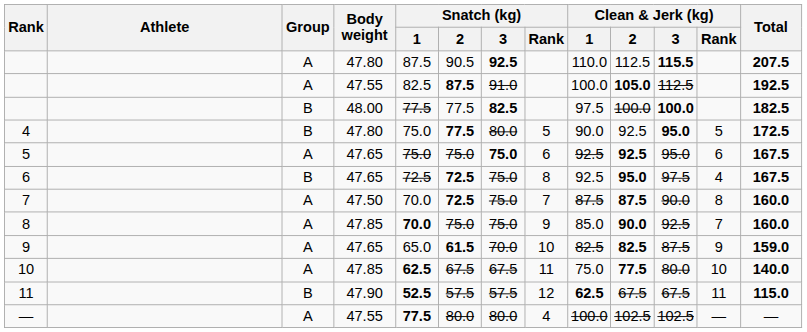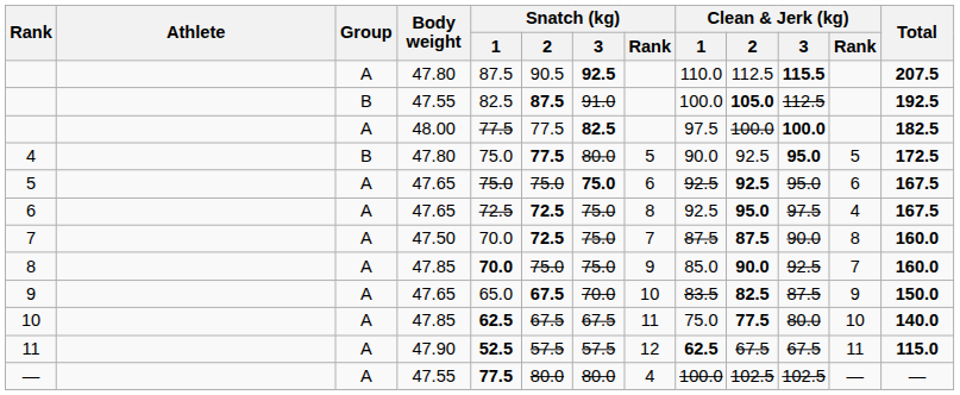row 4 | Group: A -> B
row 5 | Group: B -> A
row 8 | Group: B -> A
row 11 | Snatch (kg) / 2: 61.5 -> 67.5
row 11 | Clean & Jerk (kg) / 1: 82.5 -> 83.5
row 11 | Total: 159.0 -> 150.0
row 13 | Group: B -> A
